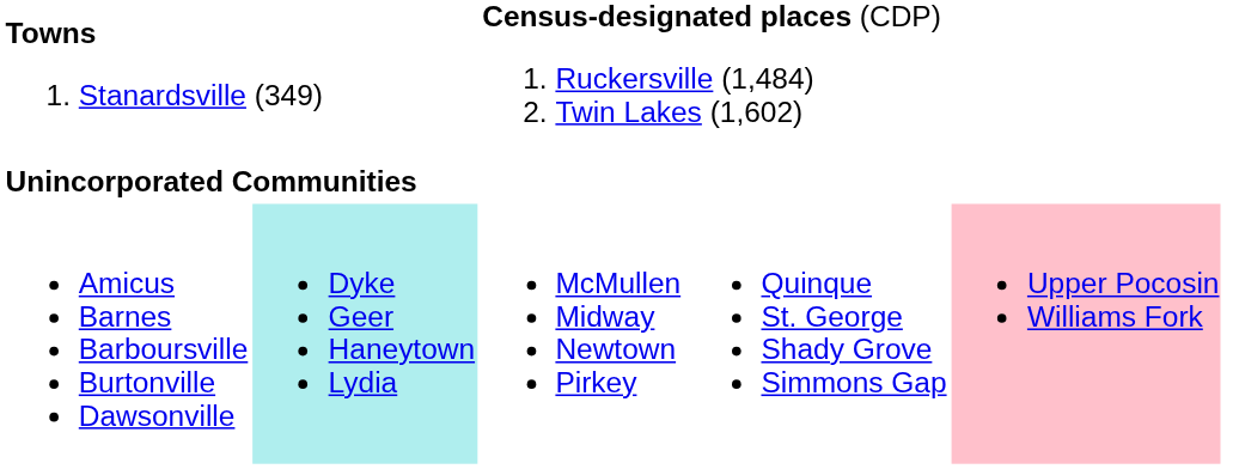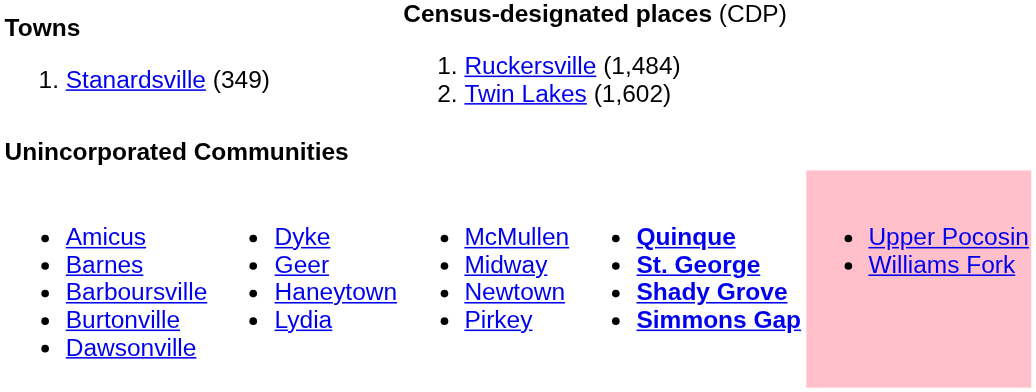Amicus Barnes Barboursville Burtonville Dawsonville | column 2: paleturquoise background -> no background
Amicus Barnes Barboursville Burtonville Dawsonville | column 4: normal -> bold
